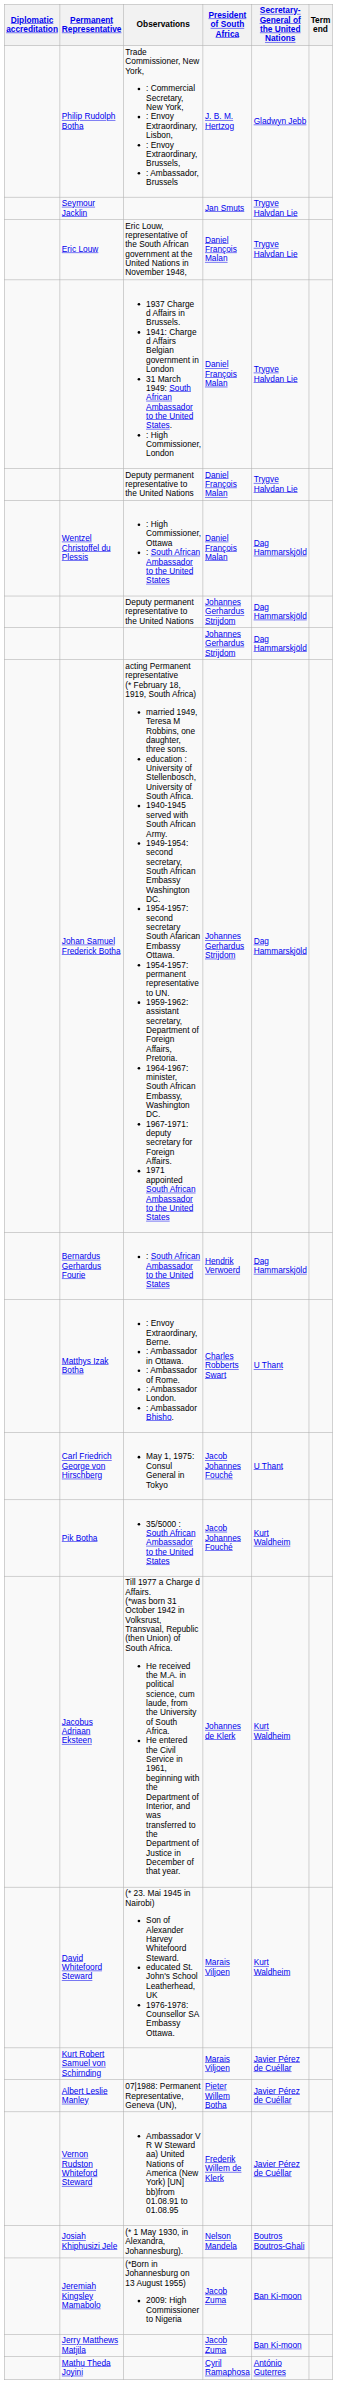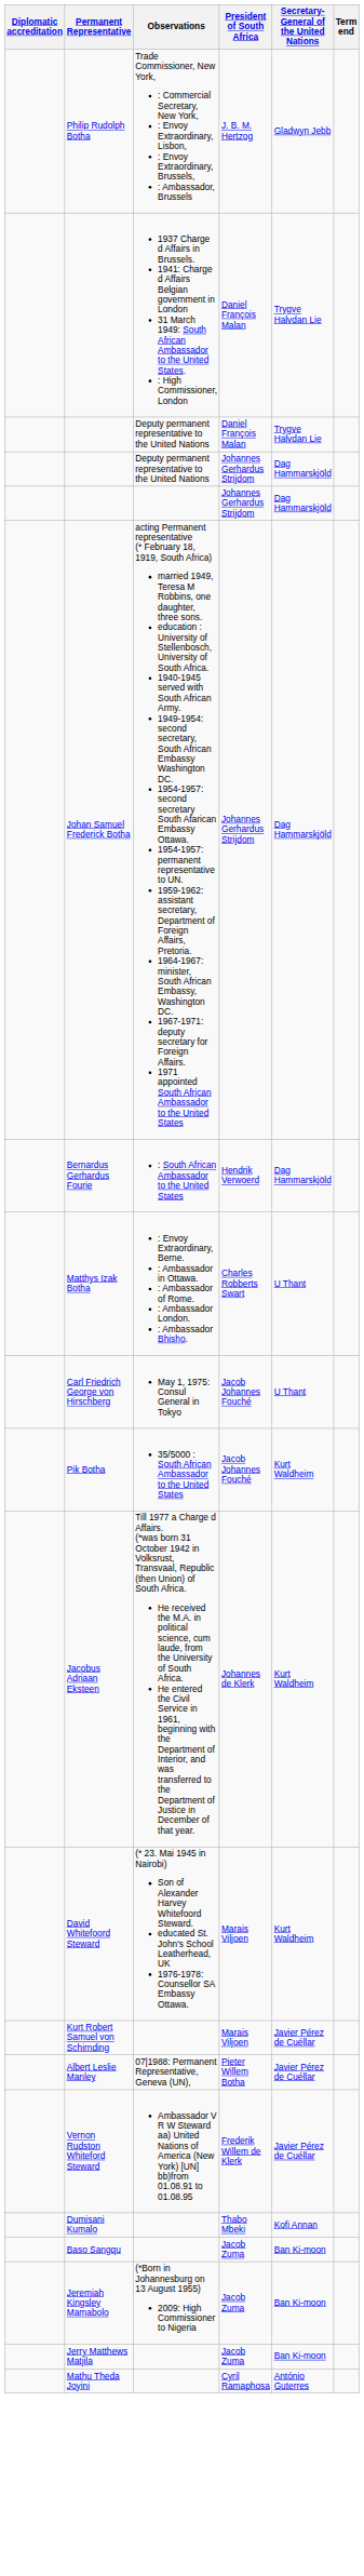- row: Seymour Jacklin | Jan Smuts | Trygve Halvdan Lie
- row: Eric Louw | Eric Louw, representative of the South African government at the United Nations in November 1948, | Daniel François Malan | Trygve Halvdan Lie
- row: Wentzel Christoffel du Plessis | : High Commissioner, Ottawa : South African Ambassador to the United States | Daniel François Malan | Dag Hammarskjöld
- row: Josiah Khiphusizi Jele | (* 1 May 1930, in Alexandra, Johannesburg). | Nelson Mandela | Boutros Boutros-Ghali
+ row: Dumisani Kumalo | Thabo Mbeki | Kofi Annan
+ row: Baso Sangqu | Jacob Zuma | Ban Ki-moon
